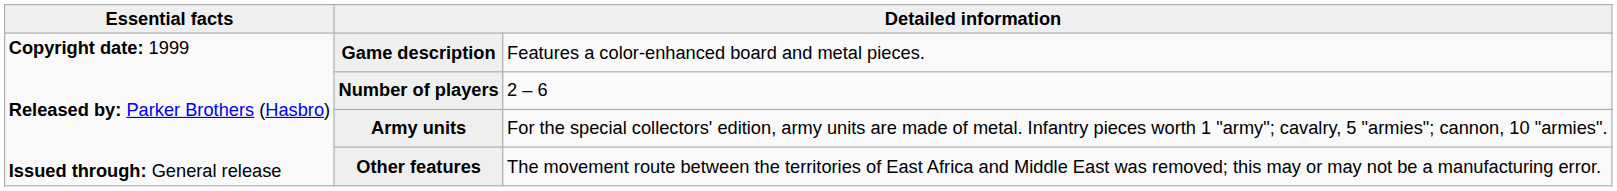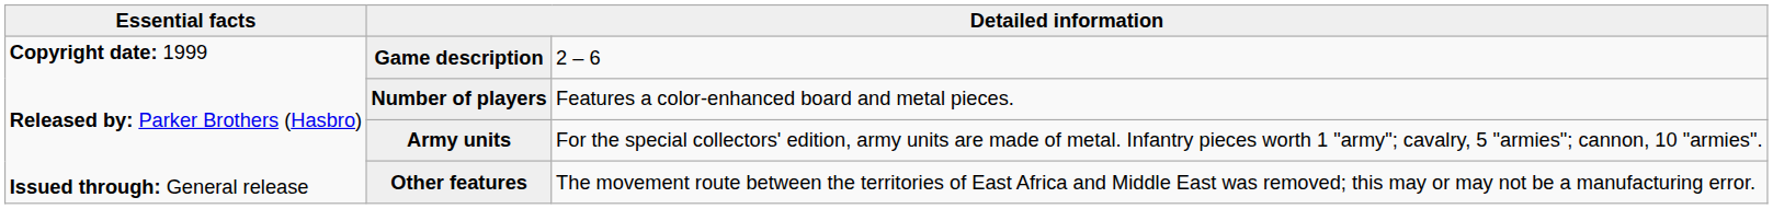Game description | column 3: Features a color-enhanced board and metal pieces. -> 2 – 6
Number of players | column 3: 2 – 6 -> Features a color-enhanced board and metal pieces.
